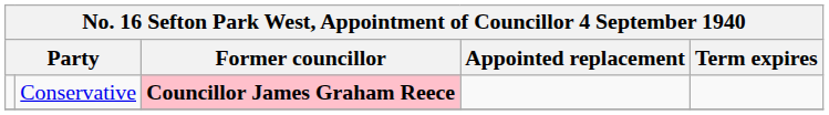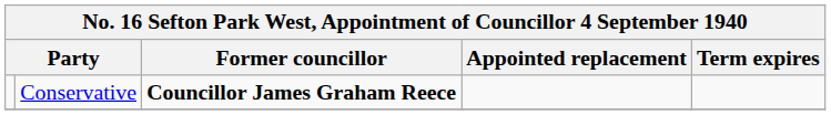Conservative | Former councillor: pink background -> no background
